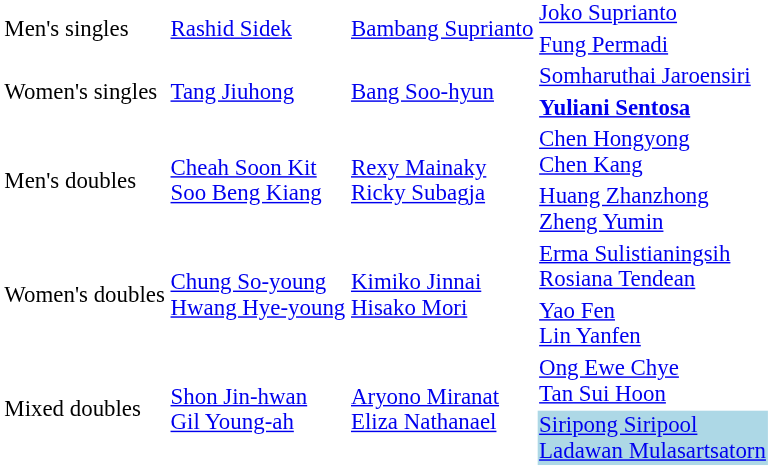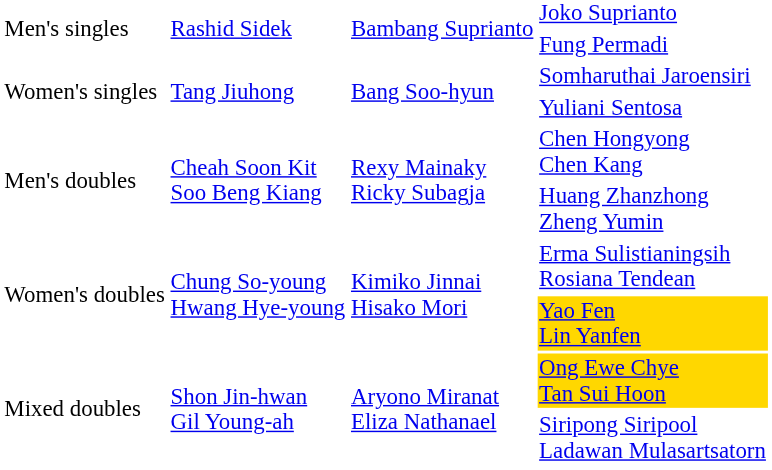Yuliani Sentosa | column 4: bold -> normal
Yao Fen Lin Yanfen | column 4: no background -> gold background
Ong Ewe Chye Tan Sui Hoon | column 4: no background -> gold background
Siripong Siripool Ladawan Mulasartsatorn | column 4: lightblue background -> no background
